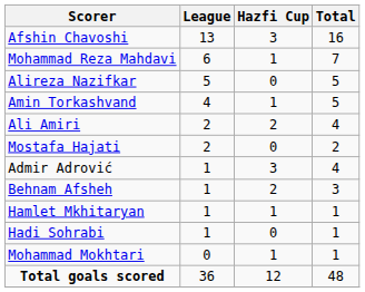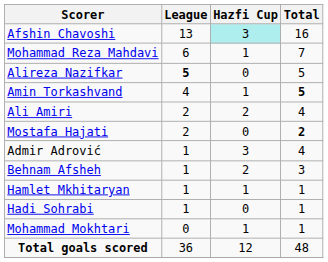Afshin Chavoshi | Hazfi Cup: no background -> paleturquoise background
Alireza Nazifkar | League: normal -> bold
Amin Torkashvand | Total: normal -> bold
Mostafa Hajati | Total: normal -> bold
